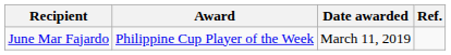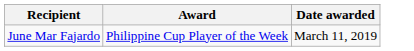- column: Ref.
